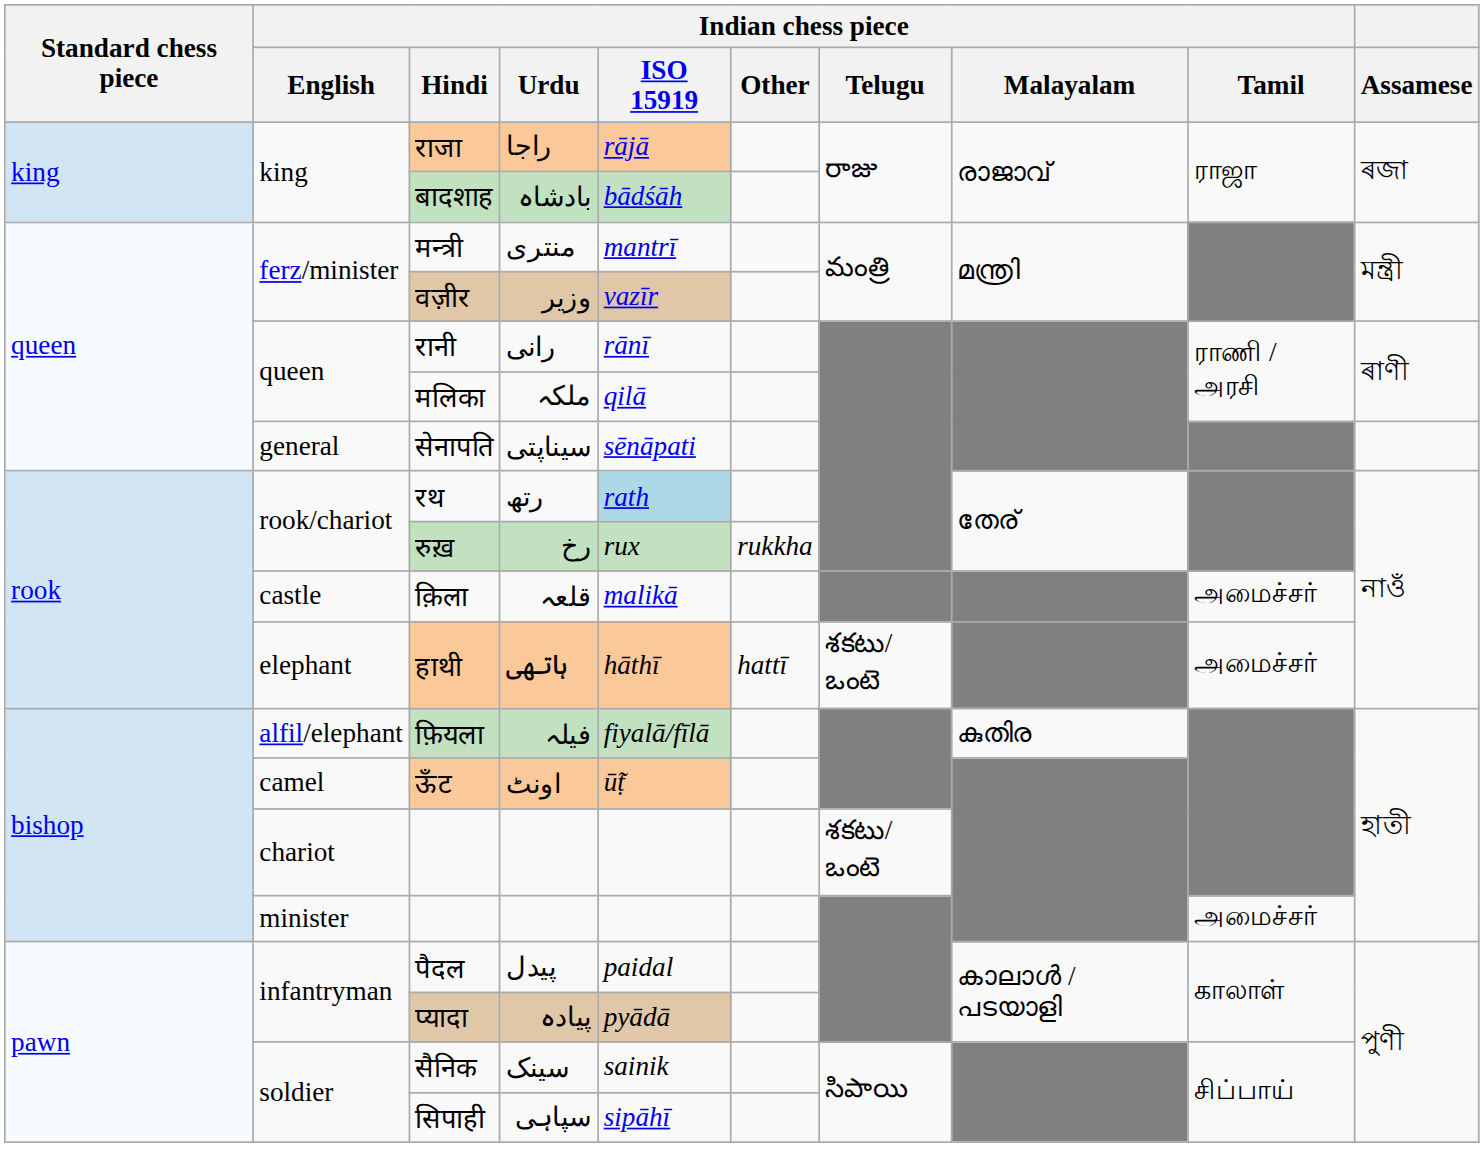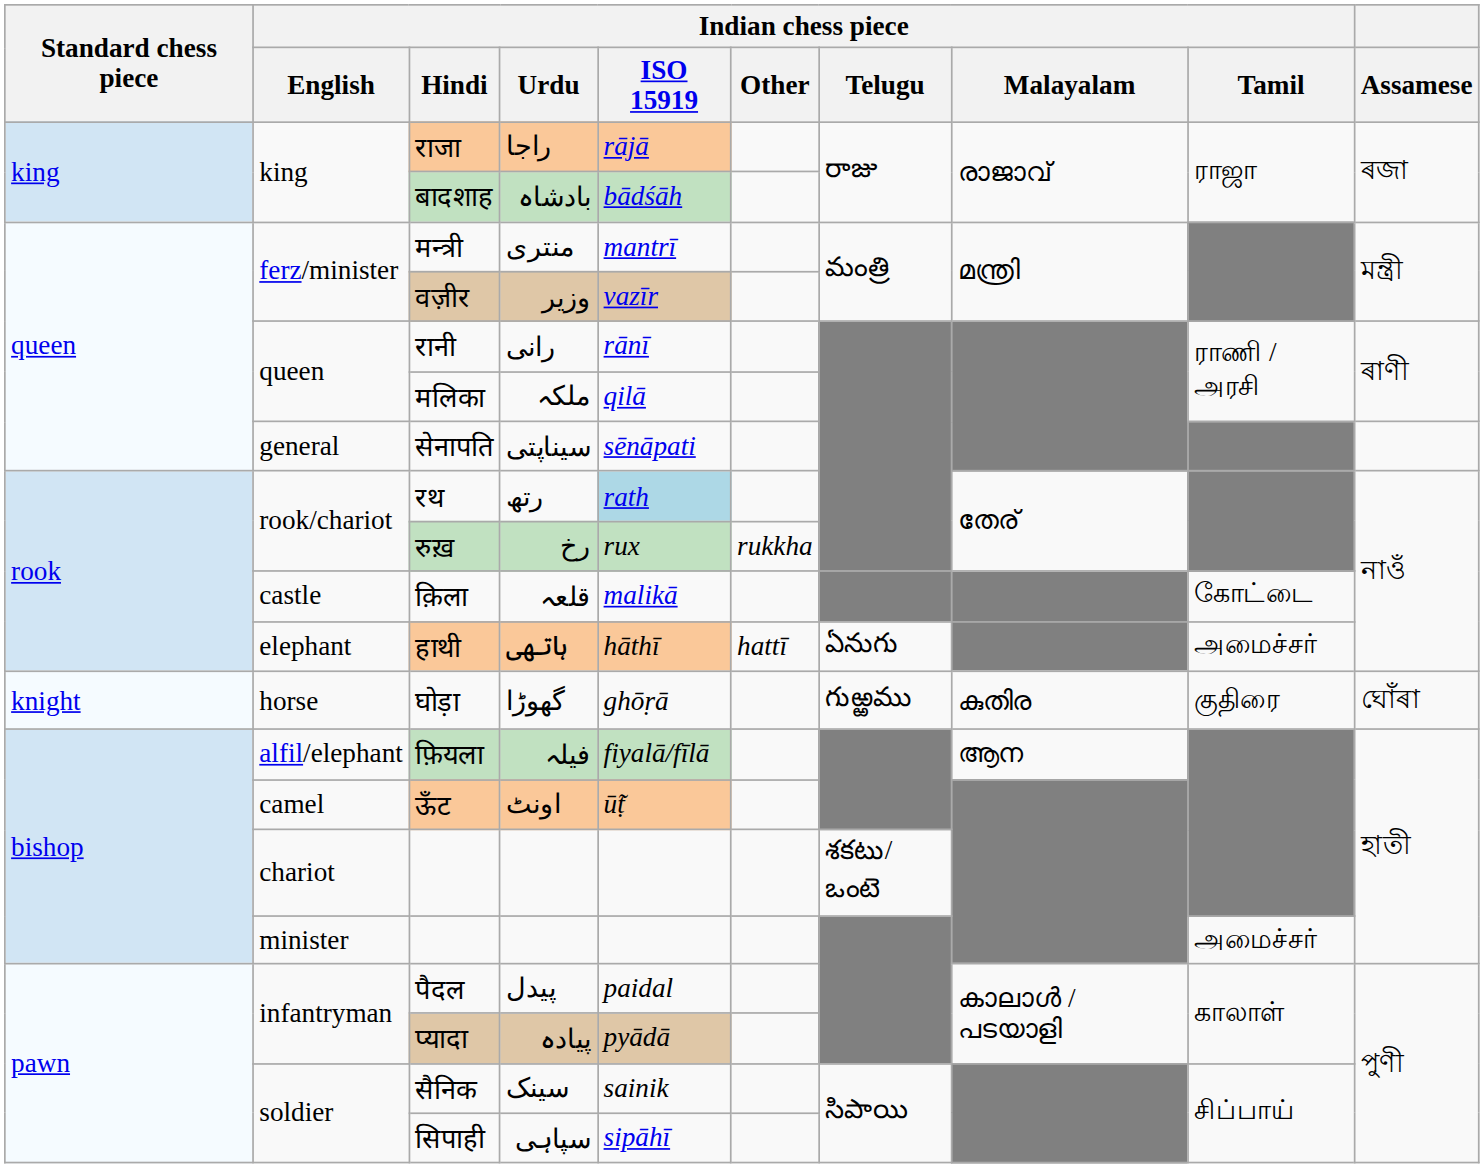क़िला | Indian chess piece / Tamil: அமைச்சர் -> கோட்டை
हाथी | Indian chess piece / Telugu: శకటు/ఒంటె -> ఏనుగు
+ row: knight | horse | घोड़ा | گھوڑا | ghōṛā | గుఱ్ఱము | കുതിര | குதிரை | ঘোঁৰা
फ़ियला | Indian chess piece / Malayalam: കുതിര -> ആന
